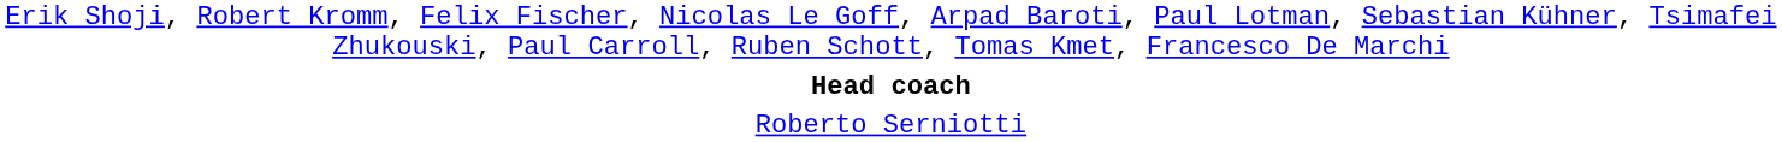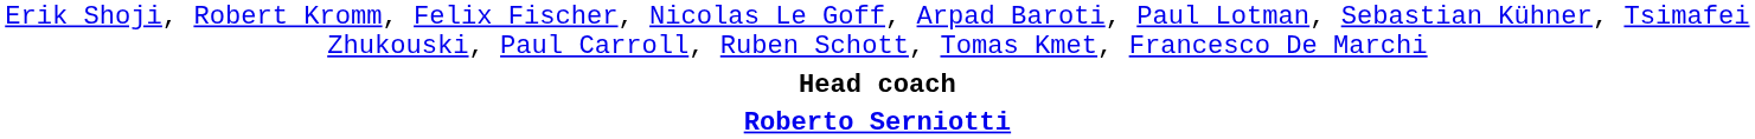row 3 | column 1: normal -> bold
